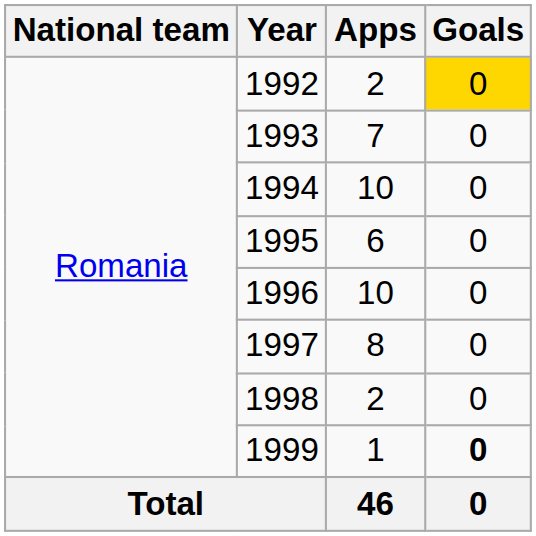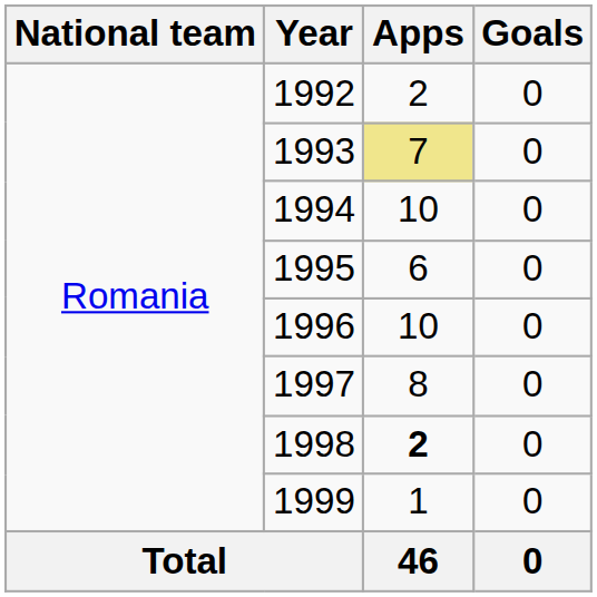1992 | Goals: gold background -> no background
1993 | Apps: no background -> khaki background
1998 | Apps: normal -> bold
1999 | Goals: bold -> normal
